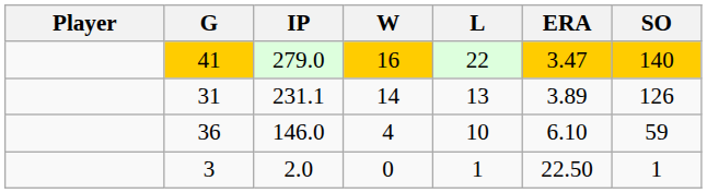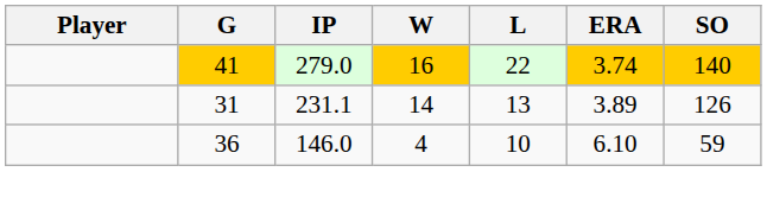41 | ERA: 3.47 -> 3.74
- row: 3 | 2.0 | 0 | 1 | 22.50 | 1
